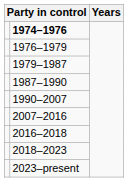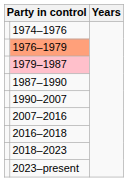1974–1976 | column 2: bold -> normal
1976–1979 | column 2: no background -> lightsalmon background
1979–1987 | column 2: no background -> pink background
